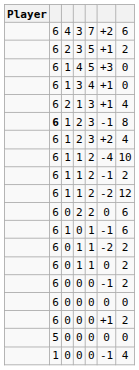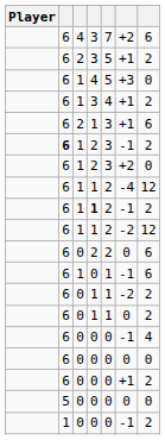row 5 | column 7: 0 -> 2
row 6 | column 7: 4 -> 6
row 7 | column 7: 8 -> 2
row 8 | column 7: 4 -> 0
row 9 | column 7: 10 -> 12
row 10 | column 4: normal -> bold
row 16 | column 7: 2 -> 4
row 20 | column 7: 4 -> 2
